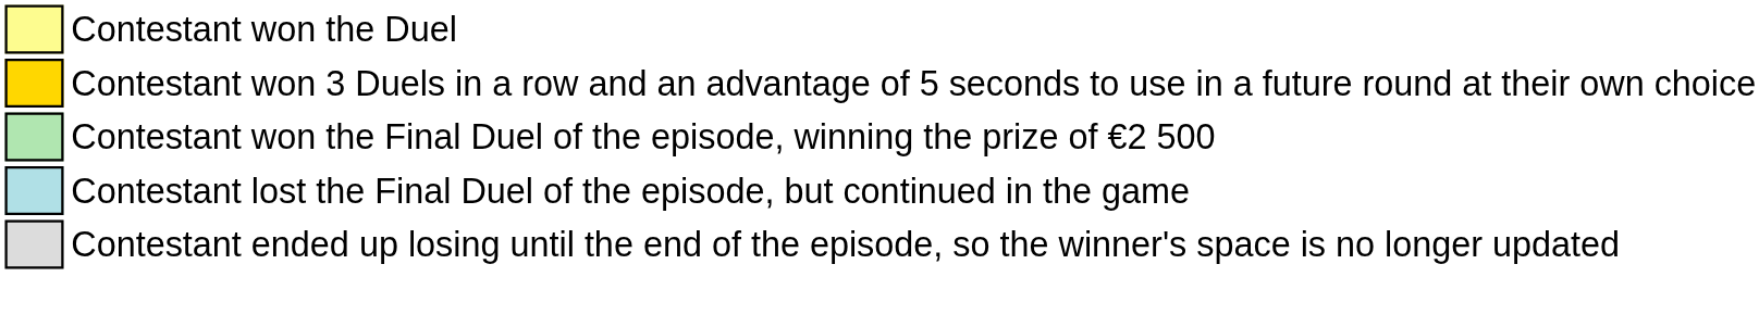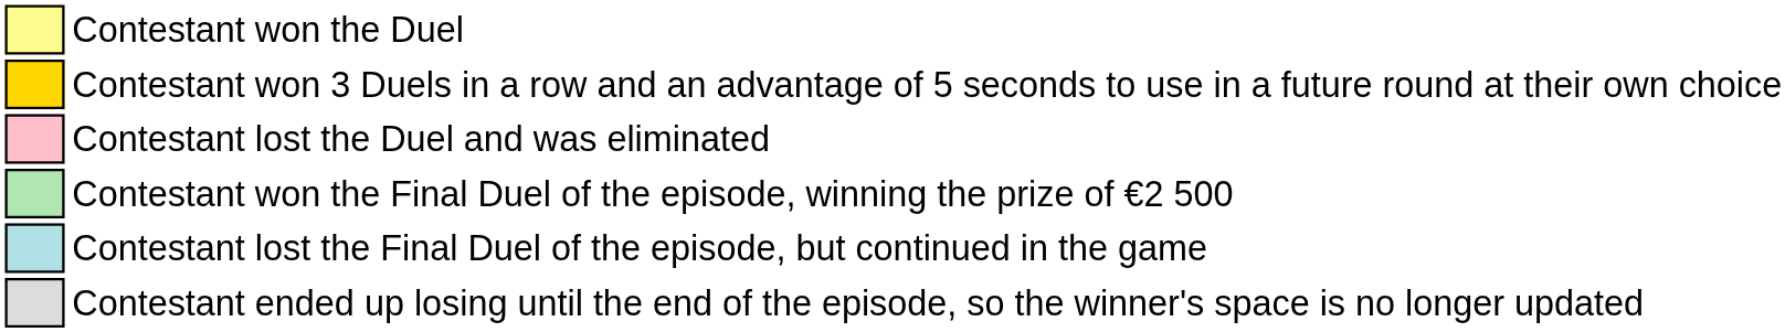+ row: Contestant lost the Duel and was eliminated
